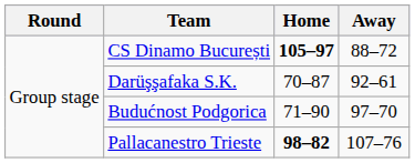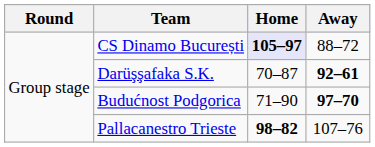CS Dinamo București | Home: no background -> lavender background
Darüşşafaka S.K. | Away: normal -> bold
Budućnost Podgorica | Away: normal -> bold
